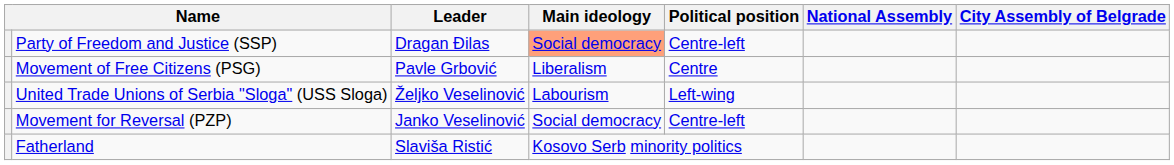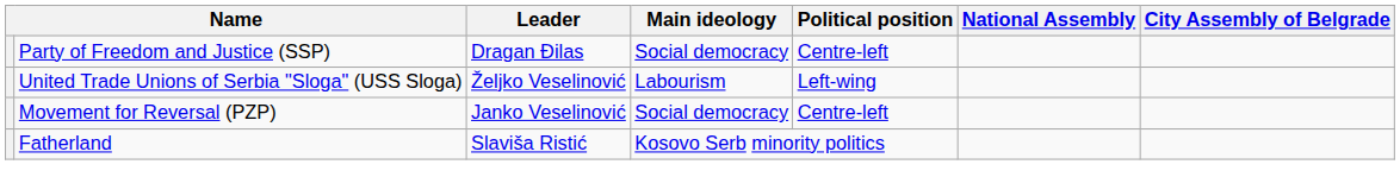Party of Freedom and Justice (SSP) | Main ideology: lightsalmon background -> no background
- row: Movement of Free Citizens (PSG) | Pavle Grbović | Liberalism | Centre
